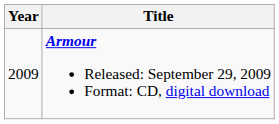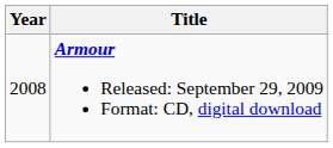row 2 | Year: 2009 -> 2008
